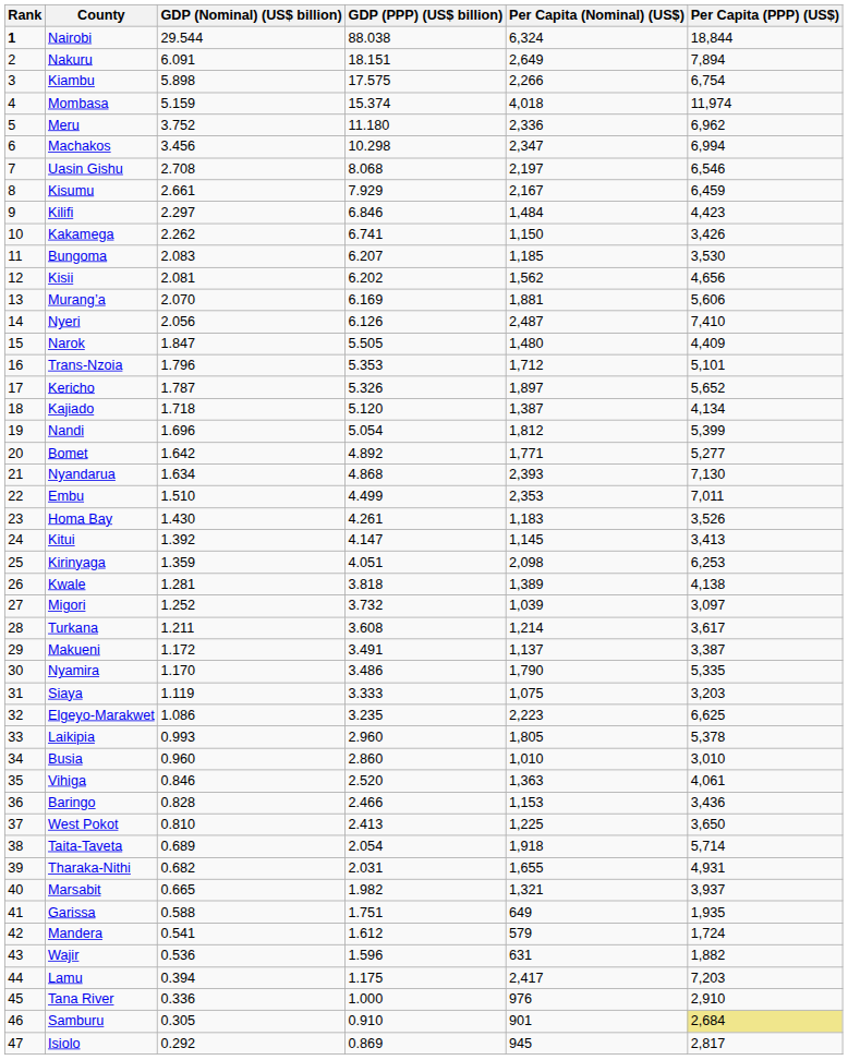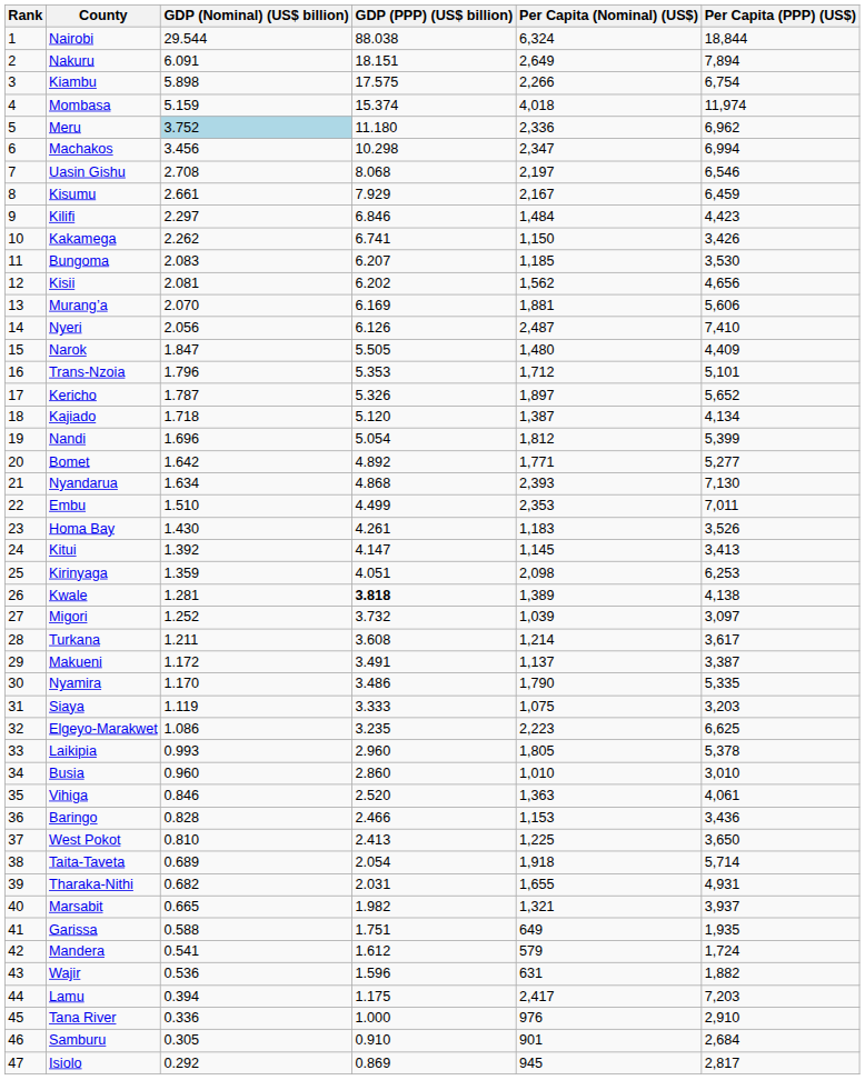Nairobi | Rank: bold -> normal
Meru | GDP (Nominal) (US$ billion): no background -> lightblue background
Kwale | GDP (PPP) (US$ billion): normal -> bold
Samburu | Per Capita (PPP) (US$): khaki background -> no background
